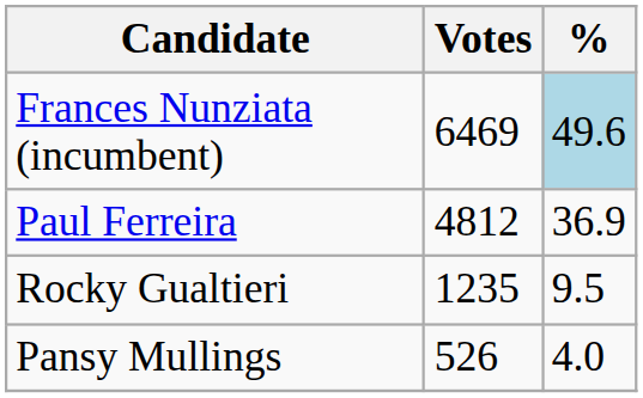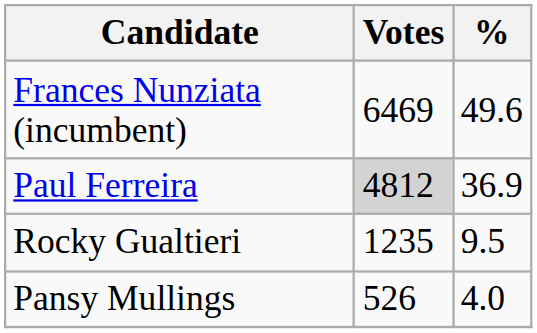Frances Nunziata (incumbent) | %: lightblue background -> no background
Paul Ferreira | Votes: no background -> lightgrey background
